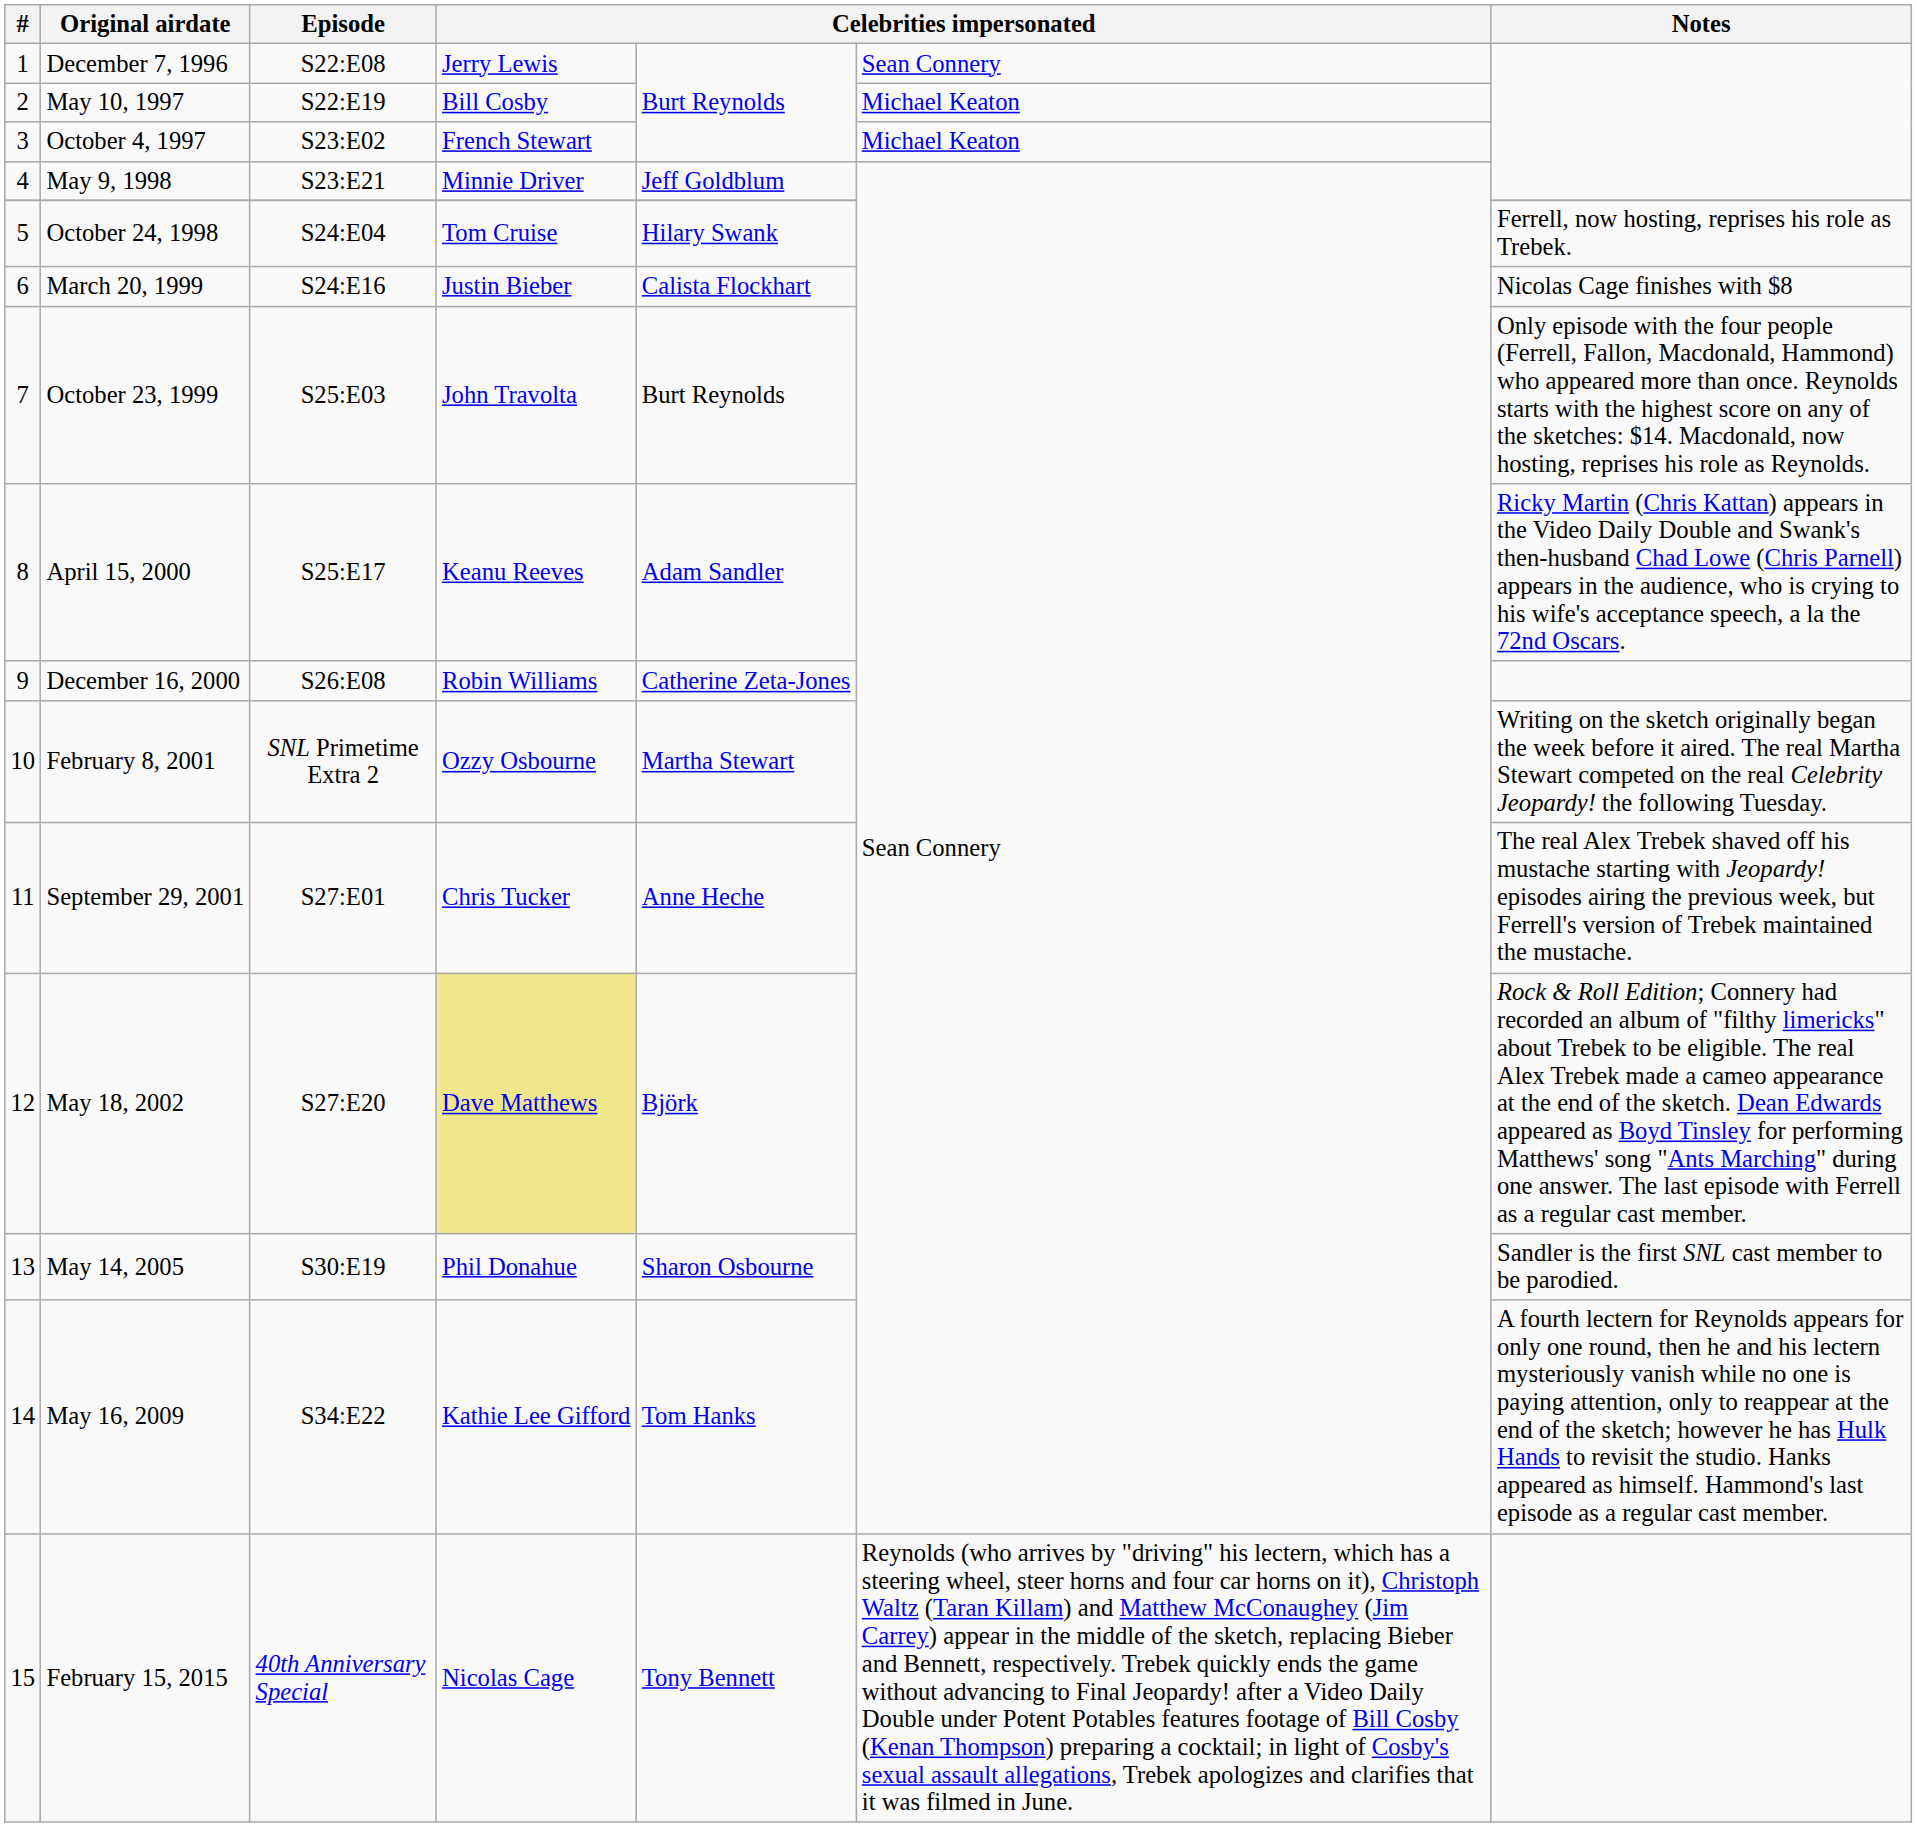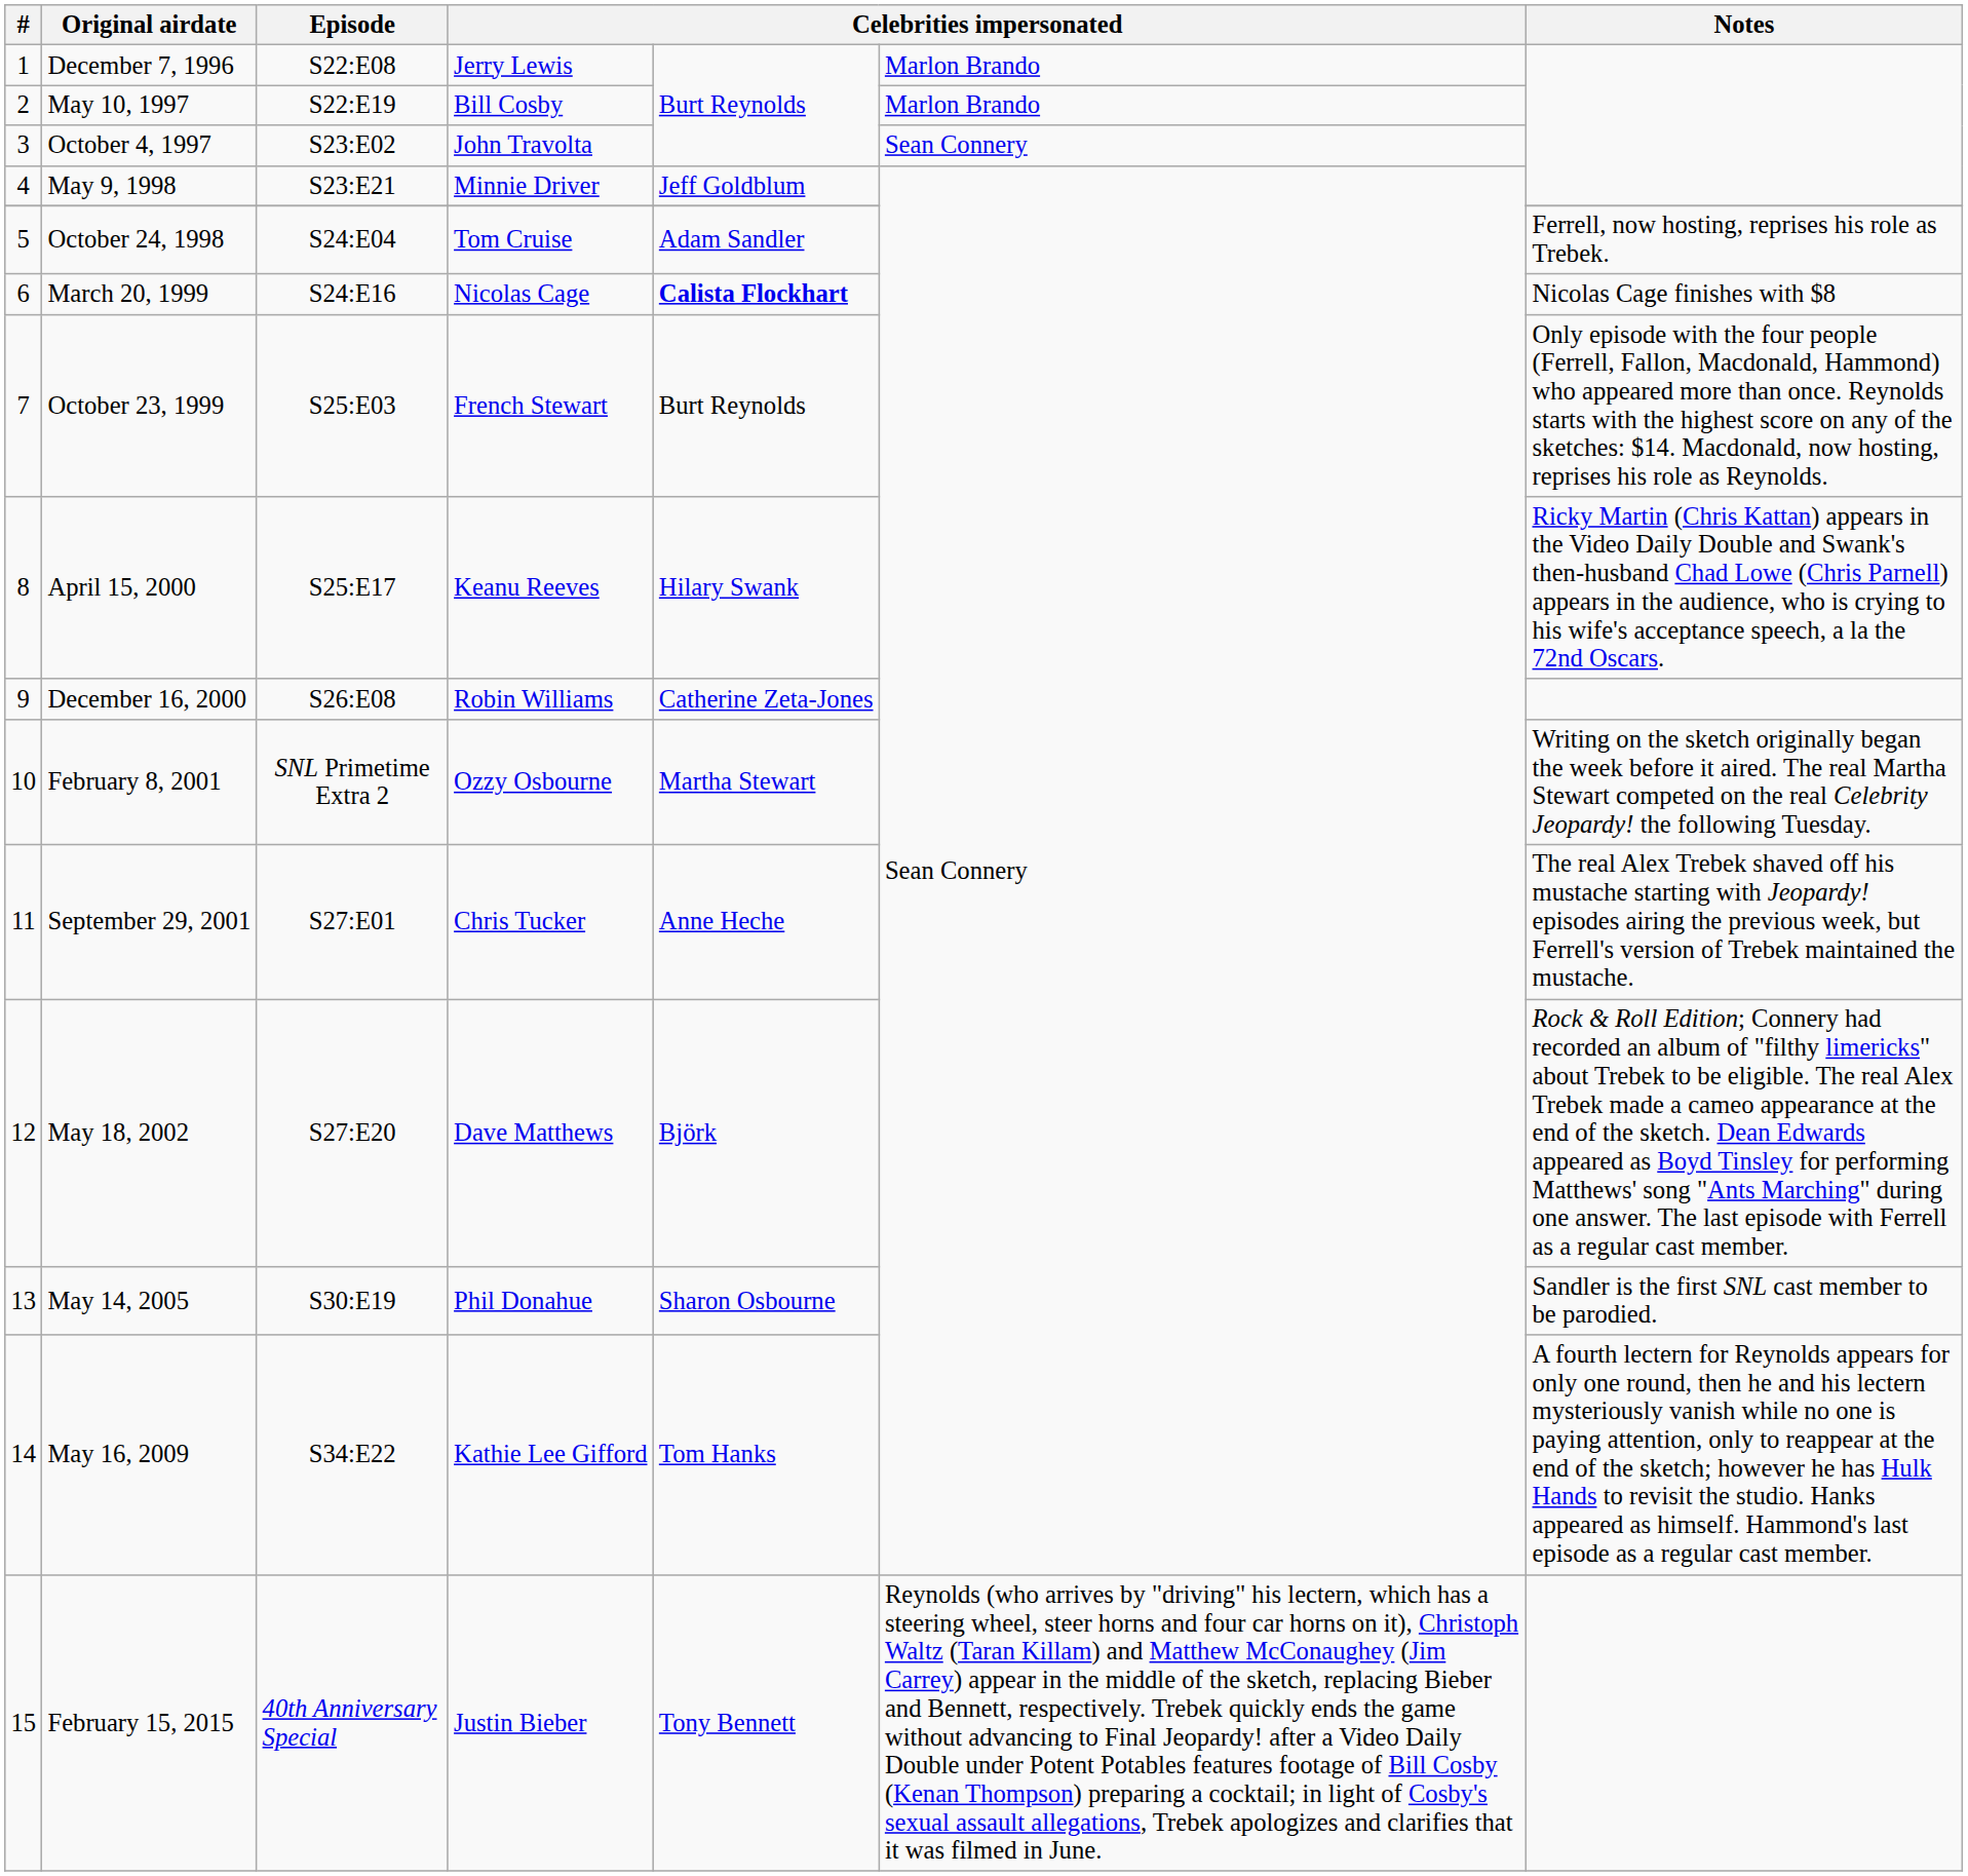December 7, 1996 | column 6: Sean Connery -> Marlon Brando
May 10, 1997 | column 6: Michael Keaton -> Marlon Brando
October 4, 1997 | column 4: French Stewart -> John Travolta
October 4, 1997 | column 6: Michael Keaton -> Sean Connery
October 24, 1998 | column 5: Hilary Swank -> Adam Sandler
March 20, 1999 | column 4: Justin Bieber -> Nicolas Cage
March 20, 1999 | column 5: normal -> bold
October 23, 1999 | column 4: John Travolta -> French Stewart
April 15, 2000 | column 5: Adam Sandler -> Hilary Swank
May 18, 2002 | column 4: khaki background -> no background
February 15, 2015 | column 4: Nicolas Cage -> Justin Bieber
